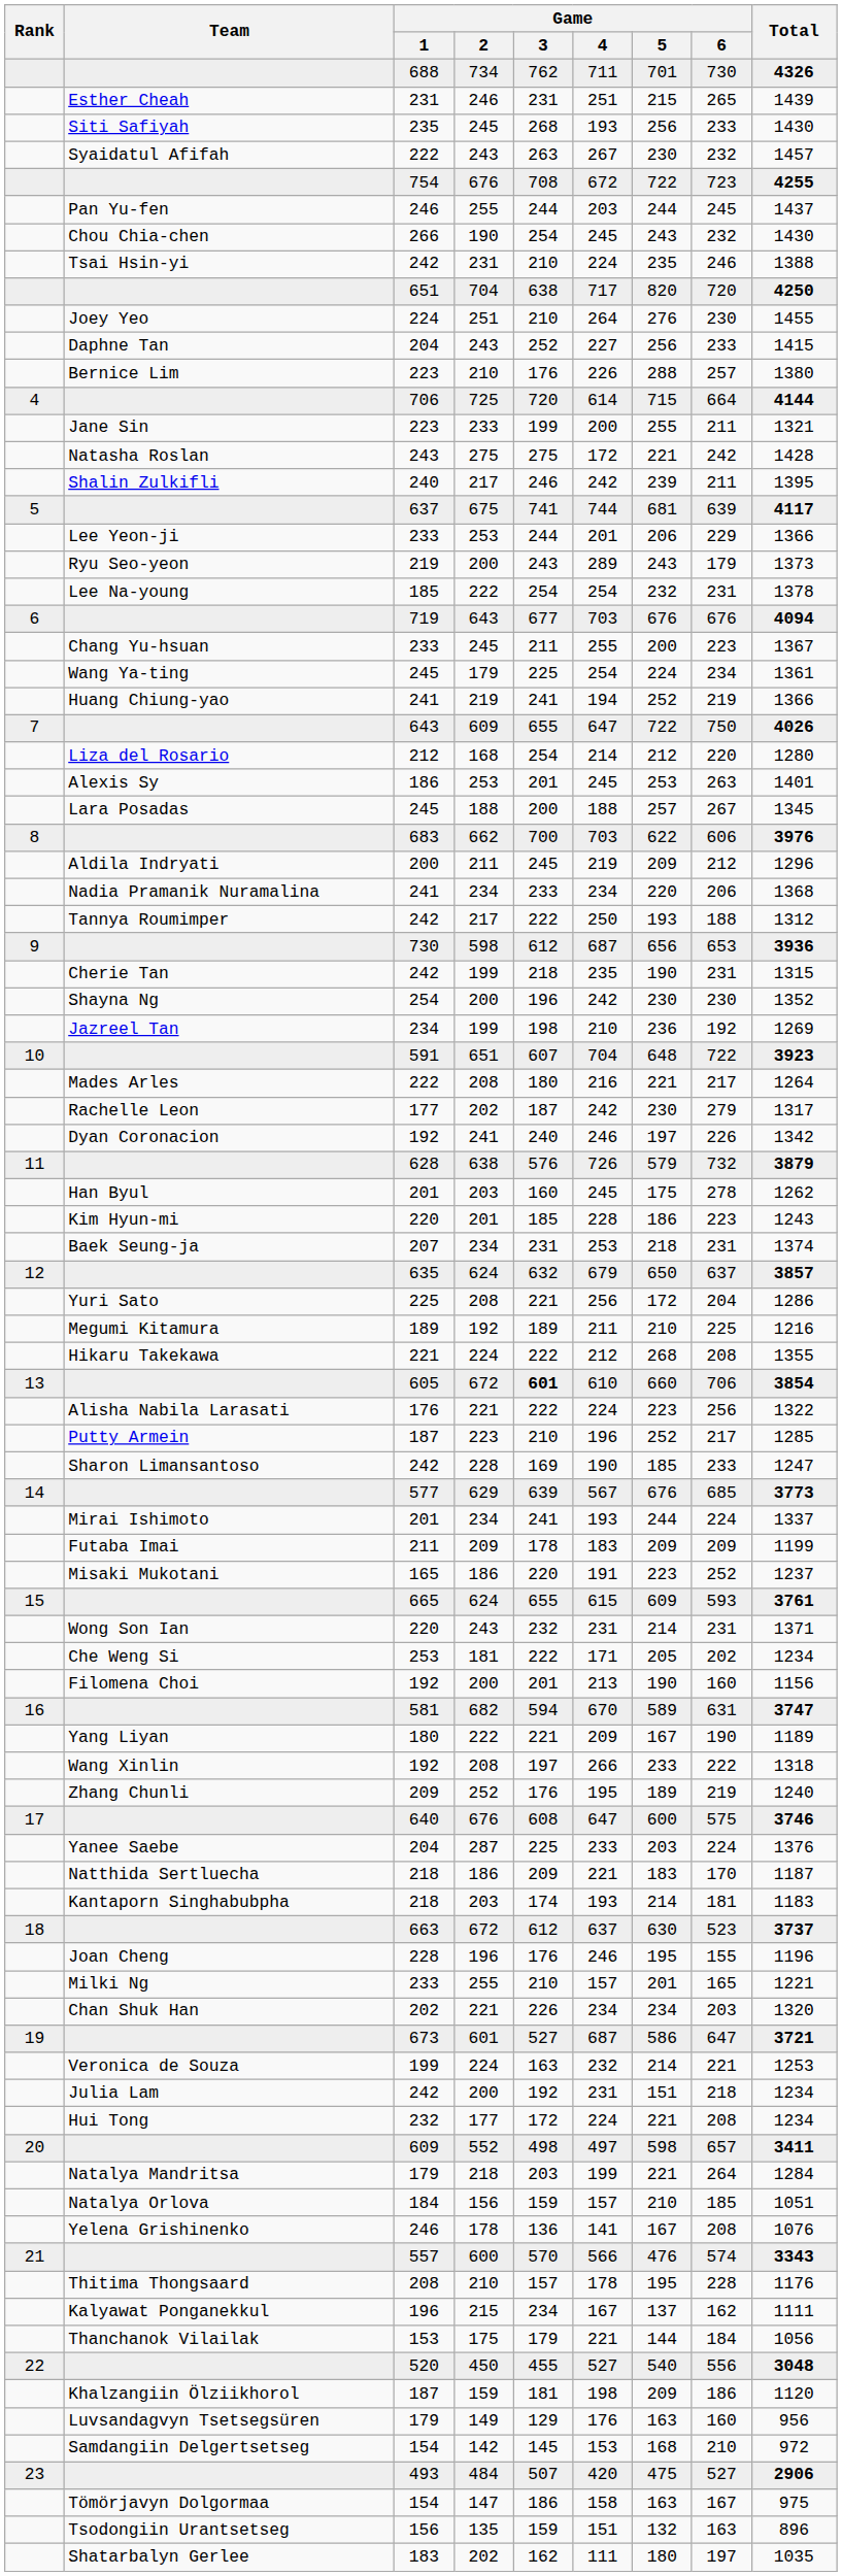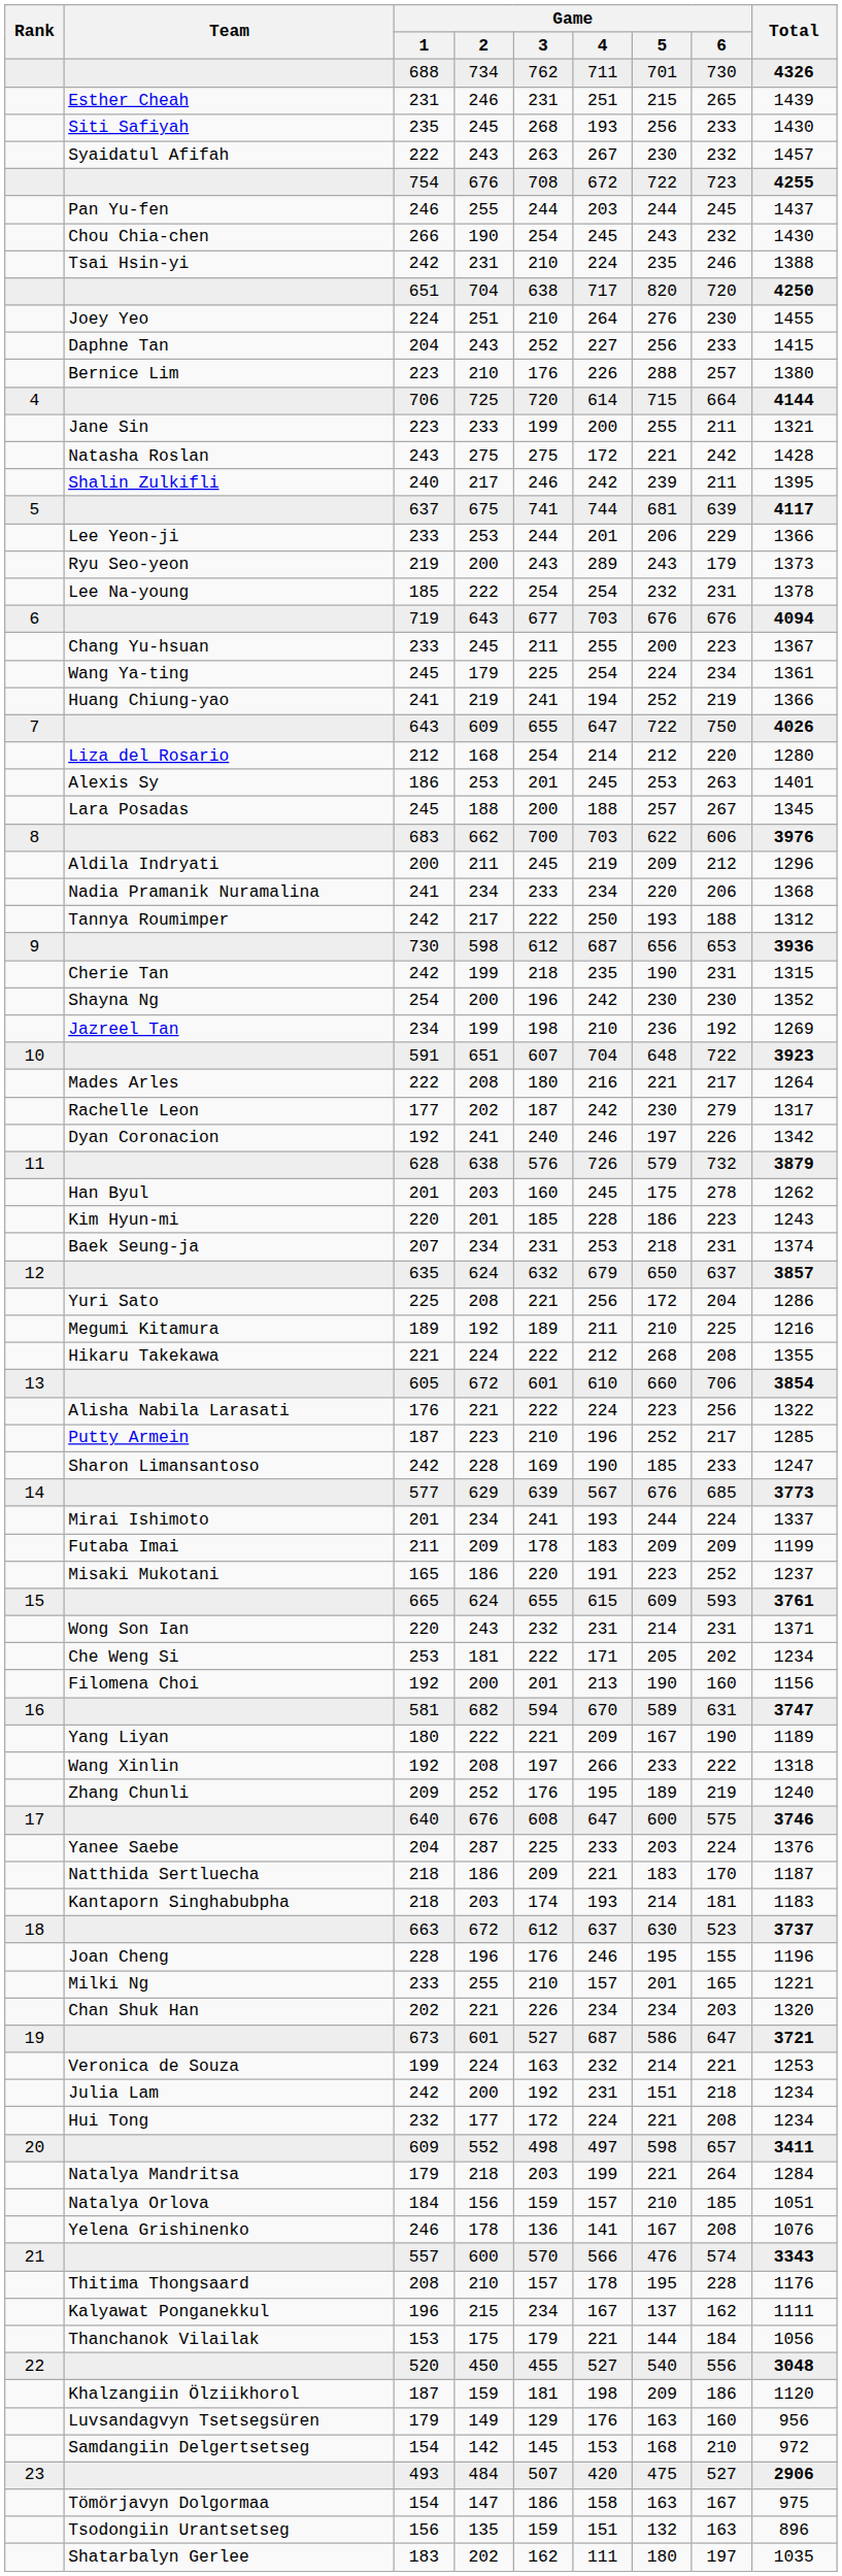605 | Game / 3: bold -> normal
